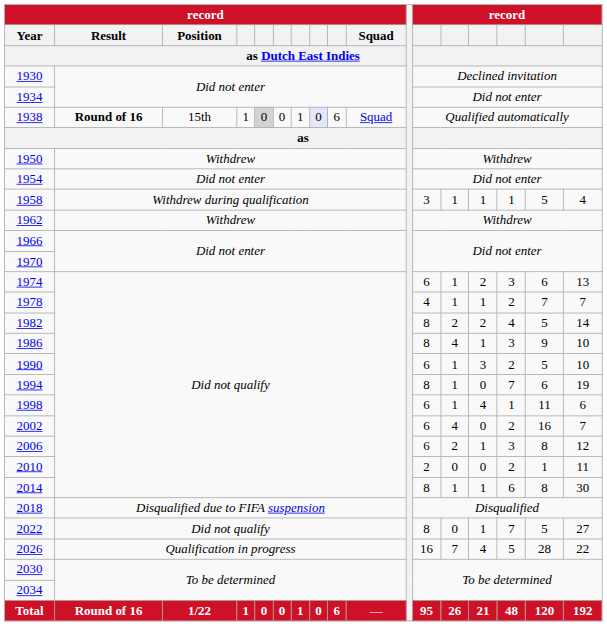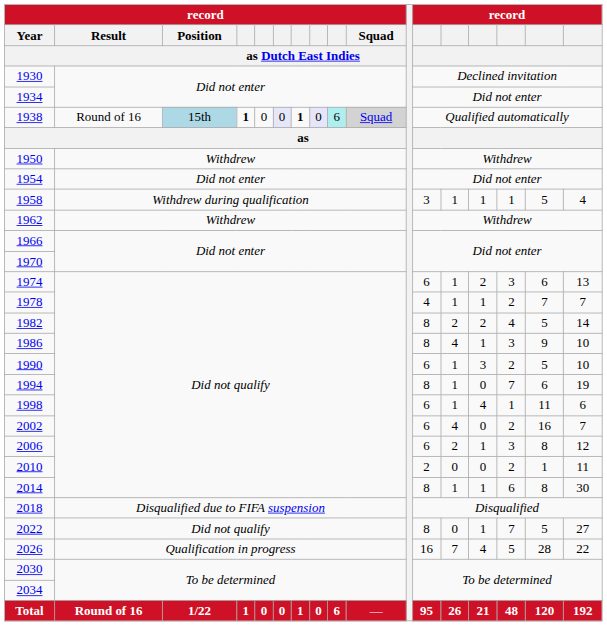1938 | record / Result / as Dutch East Indies: bold -> normal
1938 | record / Position / as Dutch East Indies: no background -> lightblue background
1938 | column 4: normal -> bold
1938 | column 5: lightgrey background -> no background
1938 | column 6: no background -> lavender background
1938 | column 7: normal -> bold
1938 | column 9: no background -> paleturquoise background
1938 | record / Squad / as Dutch East Indies: no background -> lightgrey background
